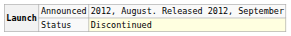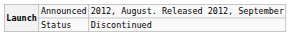Launch / Status | column 3: lightyellow background -> no background
